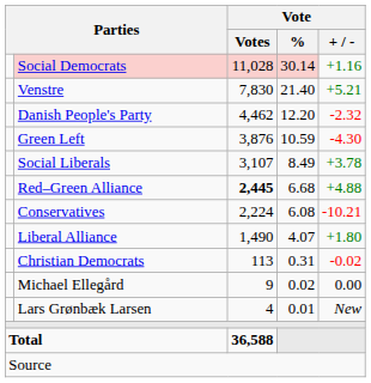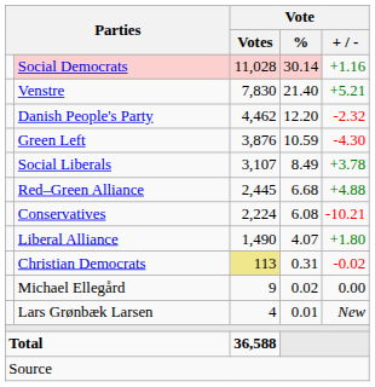Red–Green Alliance | Vote / Votes: bold -> normal
Christian Democrats | Vote / Votes: no background -> khaki background
